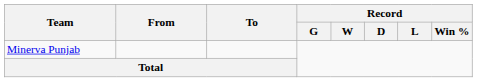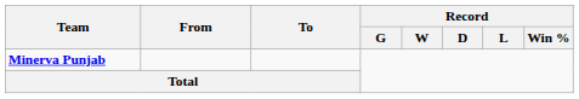Minerva Punjab | Team: normal -> bold
